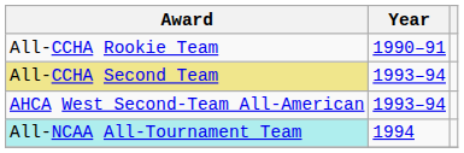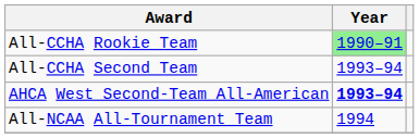row 2 | Year: no background -> lightgreen background
row 3 | Award: khaki background -> no background
row 4 | Year: normal -> bold
row 5 | Award: paleturquoise background -> no background
